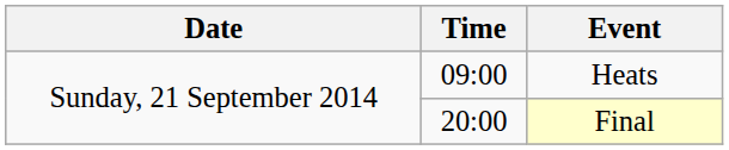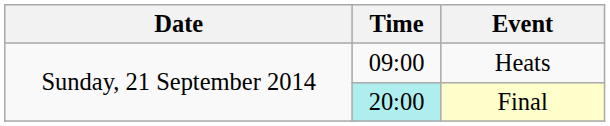Final | Time: no background -> paleturquoise background
